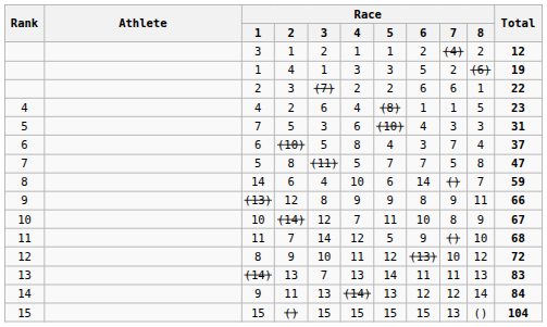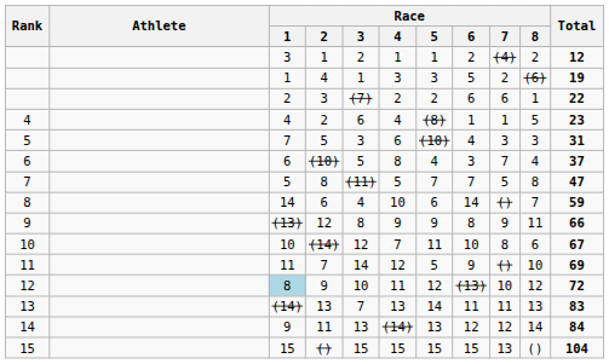row 12 | Race / 8: 9 -> 6
row 13 | Total: 68 -> 69
row 14 | Race / 1: no background -> lightblue background
